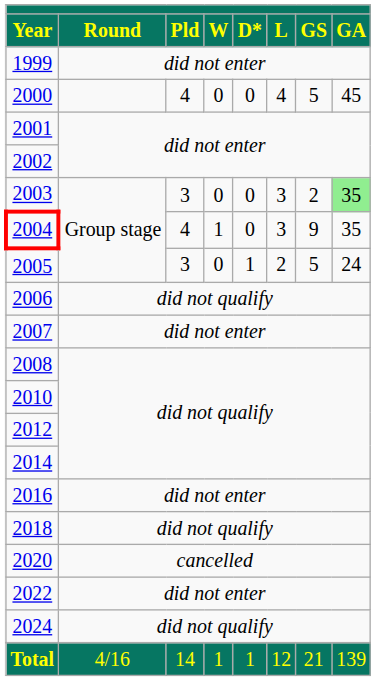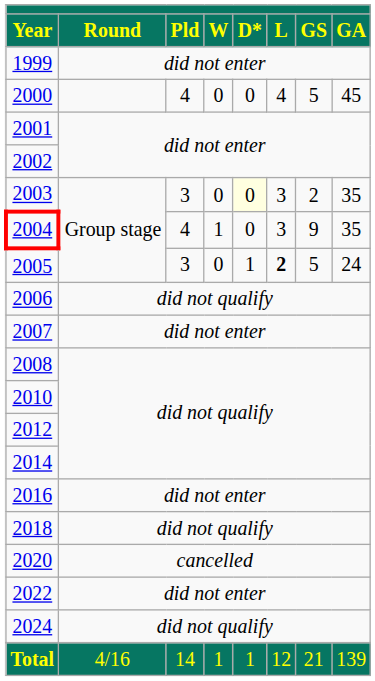2003 | D*: no background -> lightyellow background
2003 | GA: lightgreen background -> no background
2005 | L: normal -> bold
